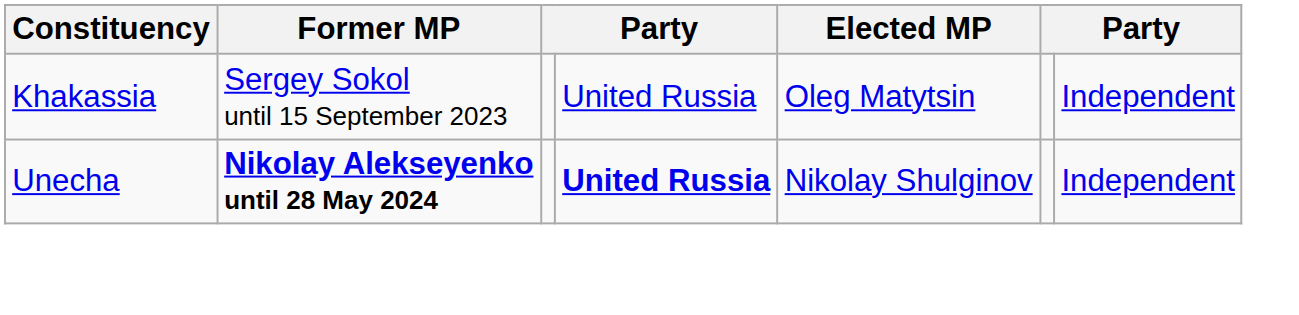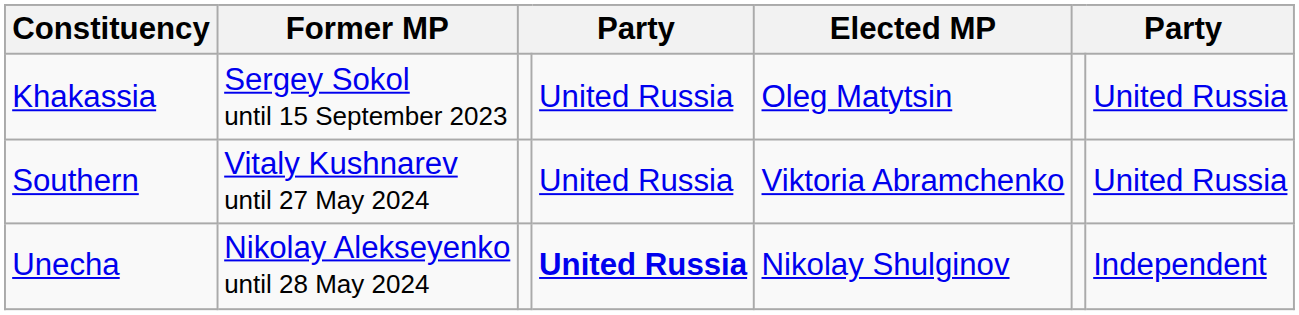Khakassia | column 7: Independent -> United Russia
+ row: Southern | Vitaly Kushnarev until 27 May 2024 | United Russia | Viktoria Abramchenko | United Russia
Unecha | Former MP: bold -> normal
